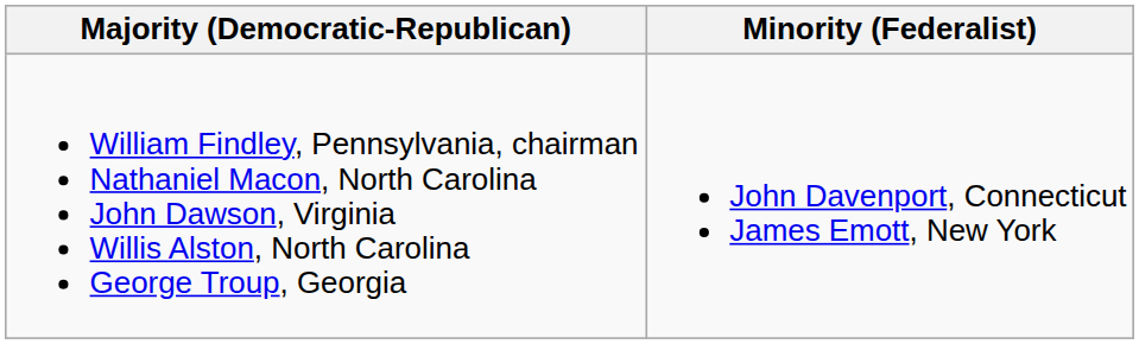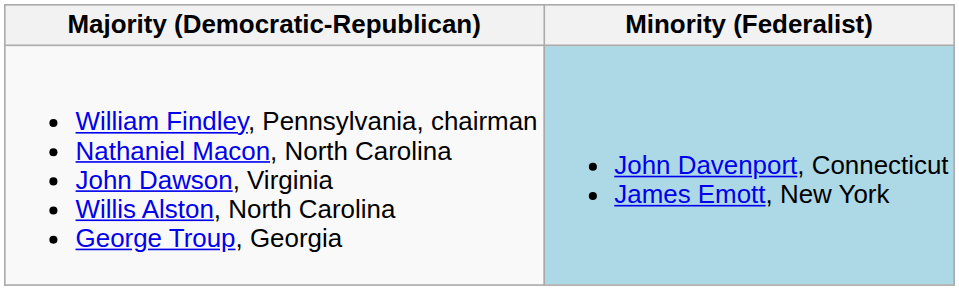row 2 | Minority (Federalist): no background -> lightblue background
